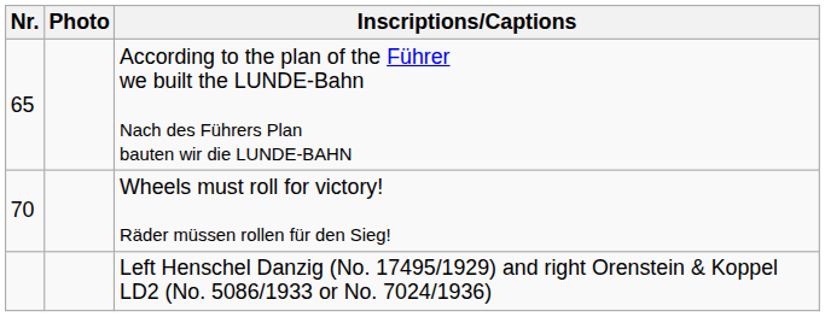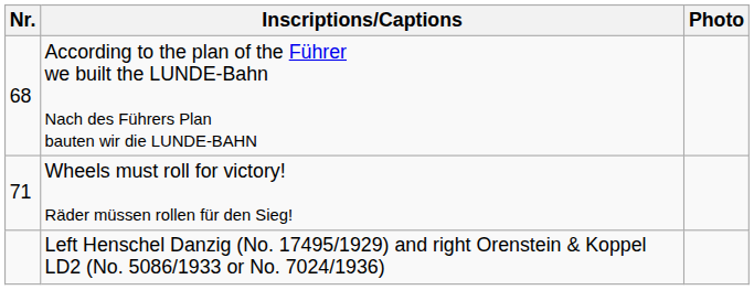columns swapped: Photo <-> Inscriptions/Captions
row 2 | Nr.: 65 -> 68
row 3 | Nr.: 70 -> 71
